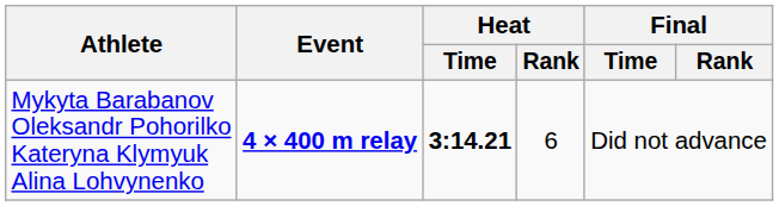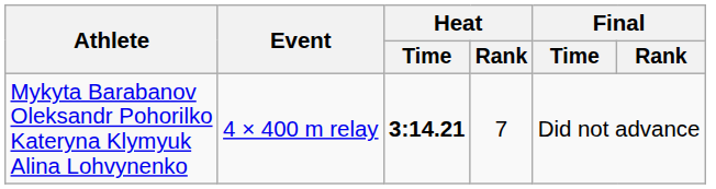row 3 | Event: bold -> normal
row 3 | Heat / Rank: 6 -> 7
